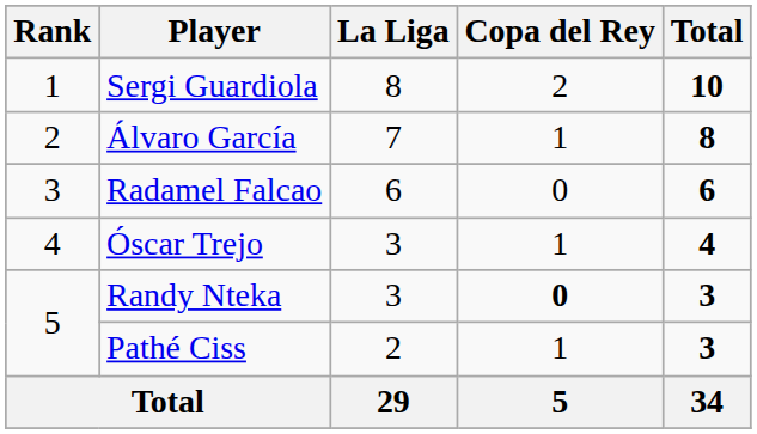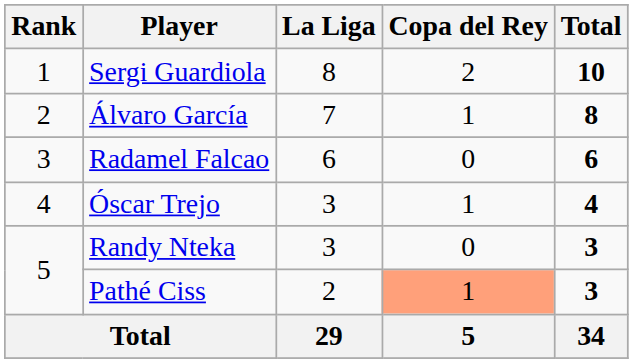Randy Nteka | Copa del Rey: bold -> normal
Pathé Ciss | Copa del Rey: no background -> lightsalmon background
